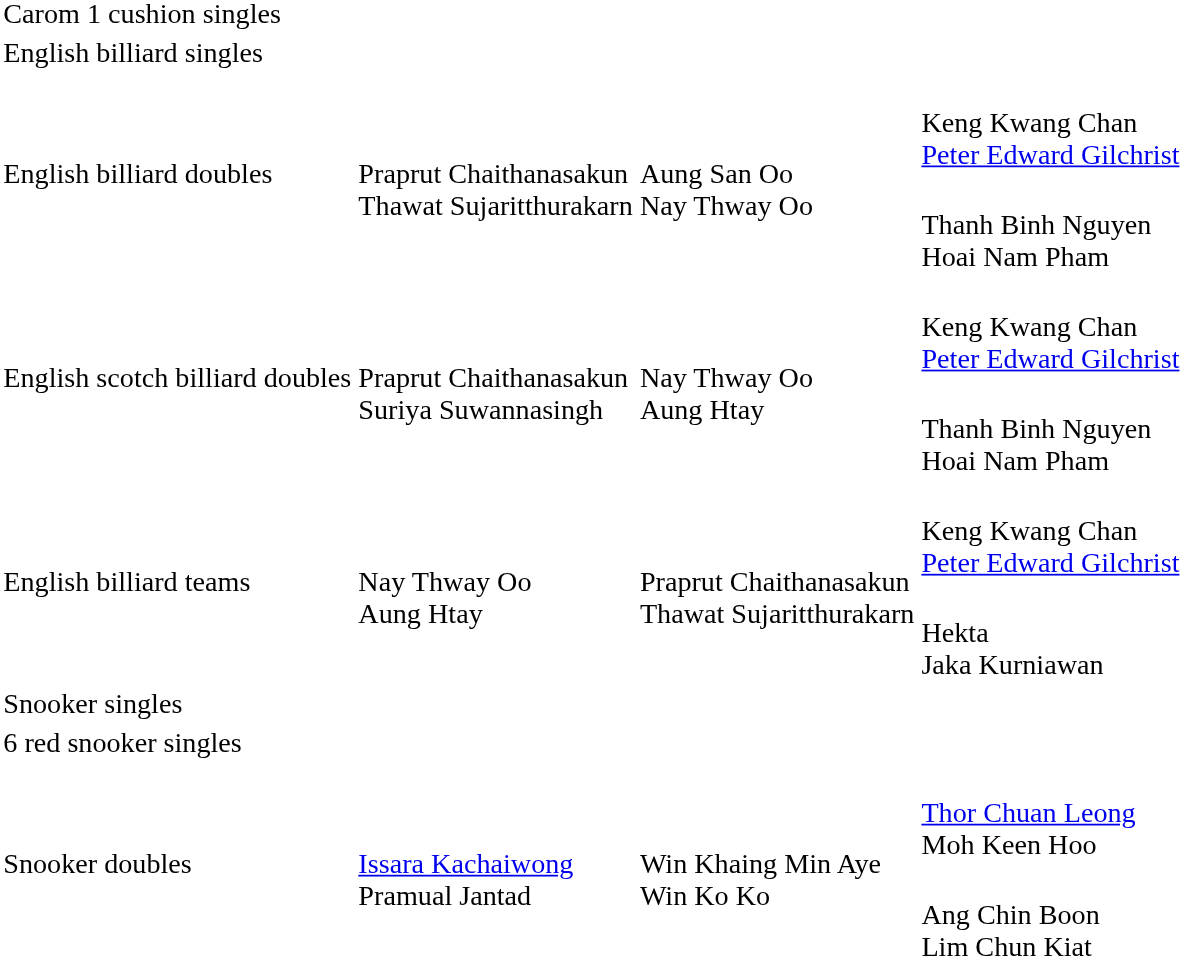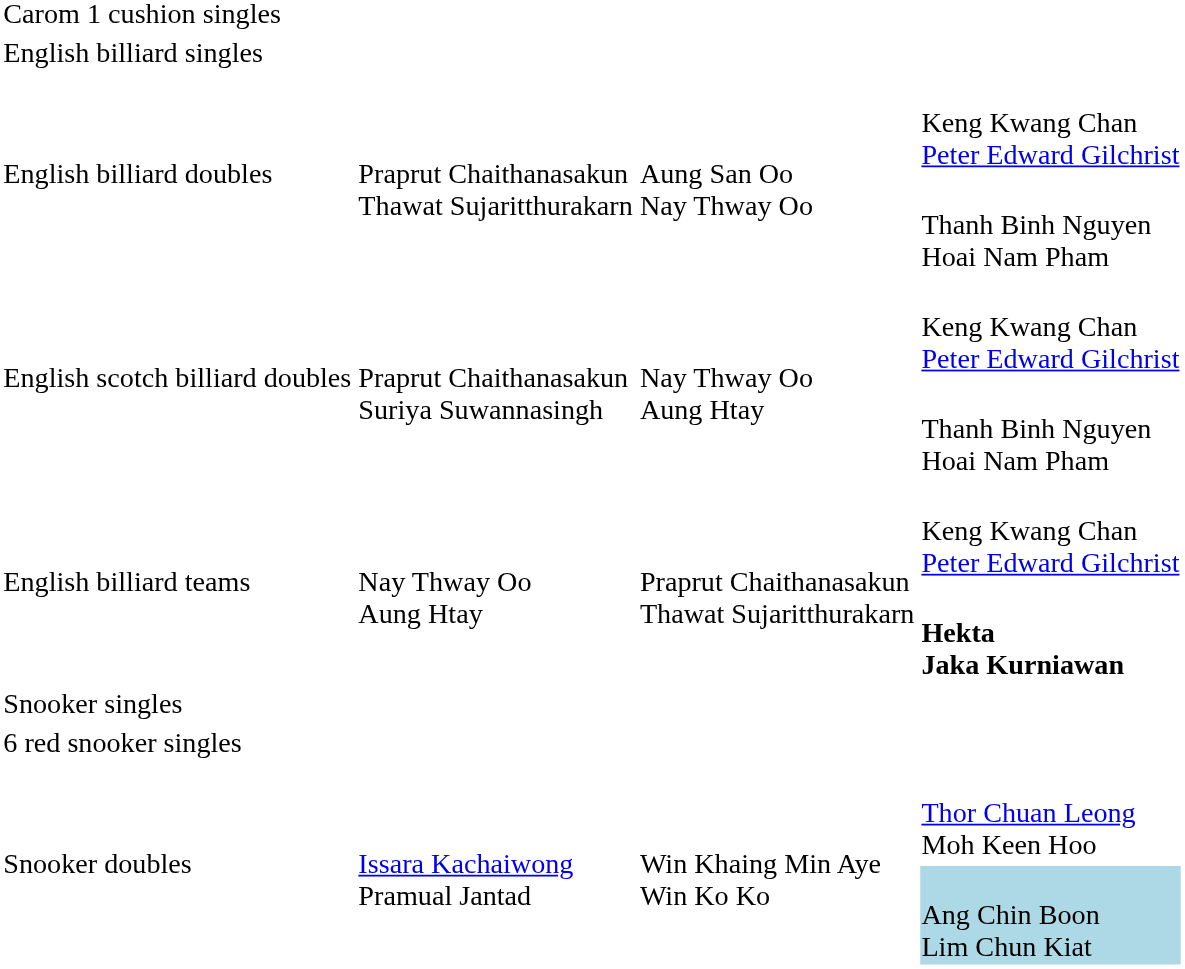English billiard teams / Hekta Jaka Kurniawan | column 4: normal -> bold
Snooker doubles / Ang Chin Boon Lim Chun Kiat | column 4: no background -> lightblue background
